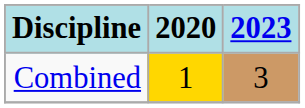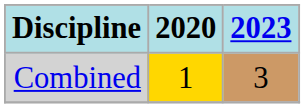row 2 | Discipline: no background -> lightgrey background
